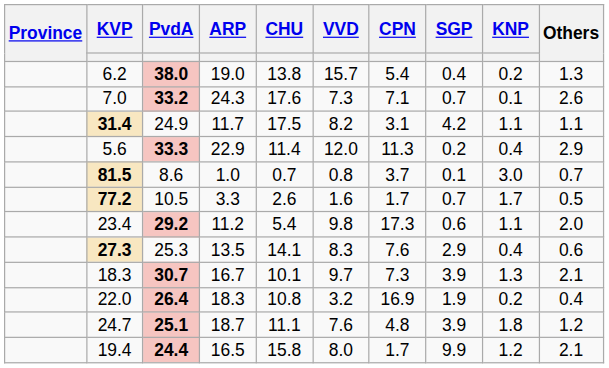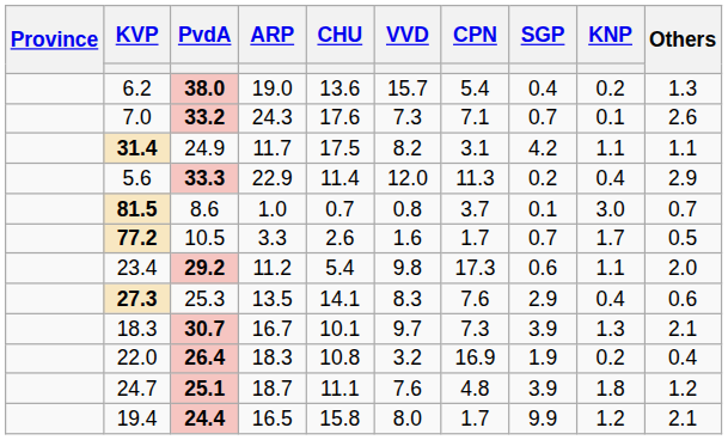6.2 | CHU: 13.8 -> 13.6
